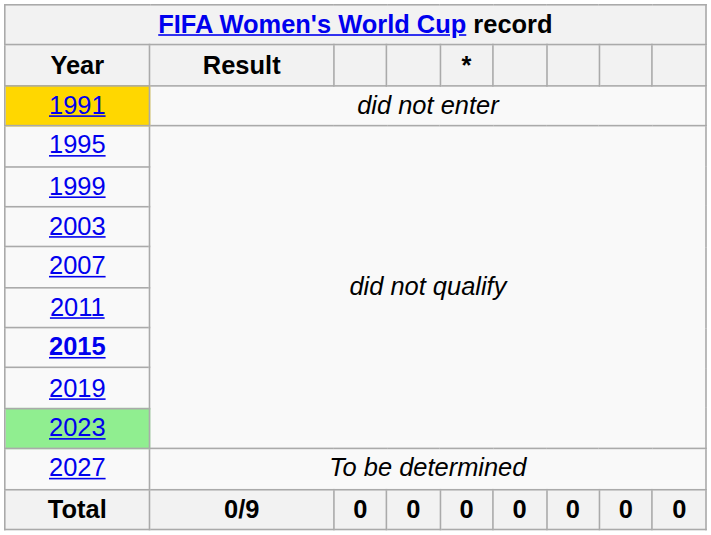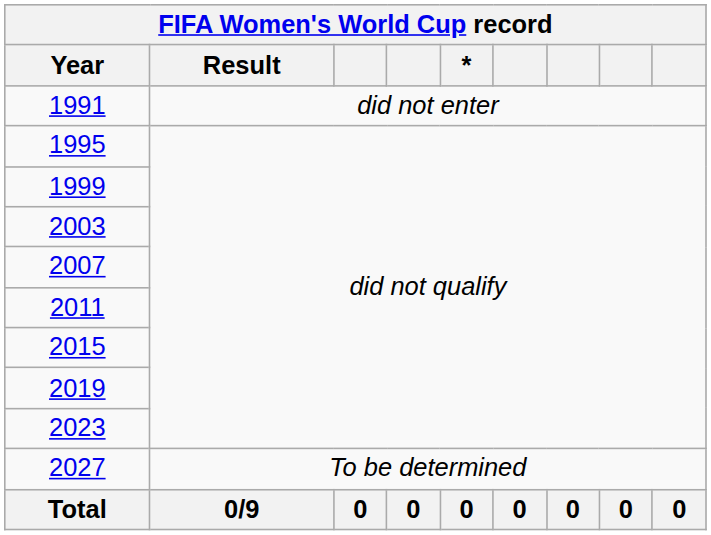1991 | Year: gold background -> no background
2015 | Year: bold -> normal
2023 | Year: lightgreen background -> no background
